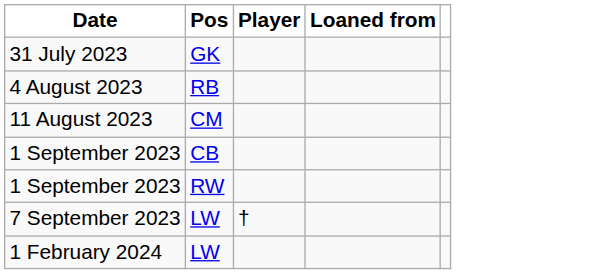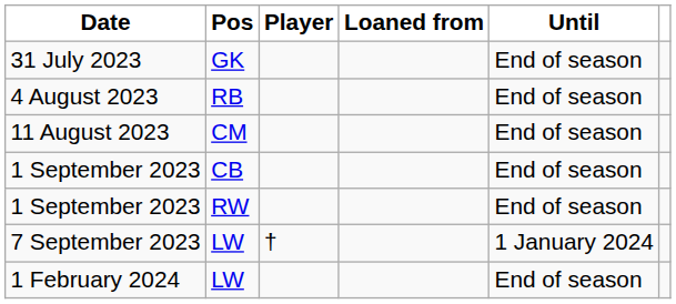+ column: Until | End of season | End of season | End of season | End of season | End of season | 1 January 2024 | End of season
